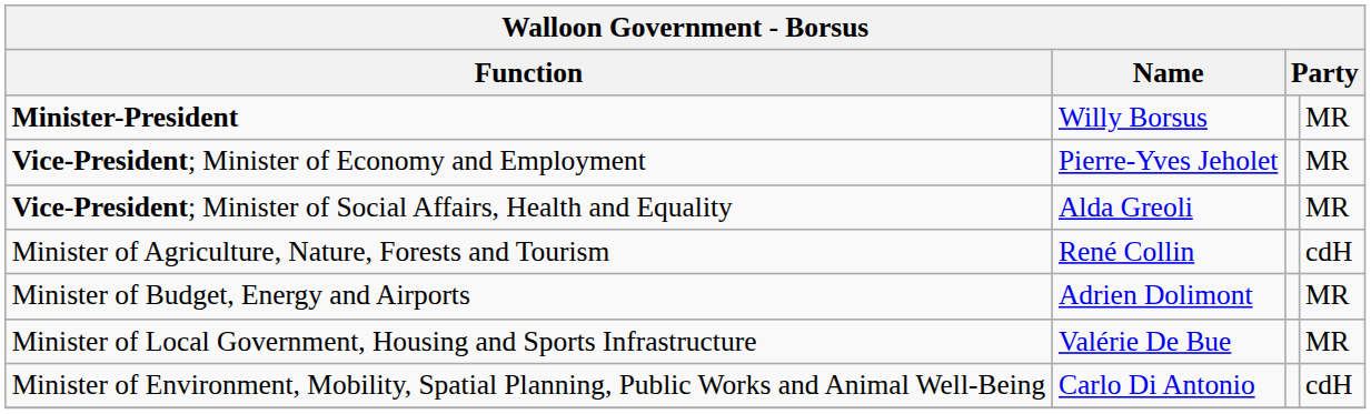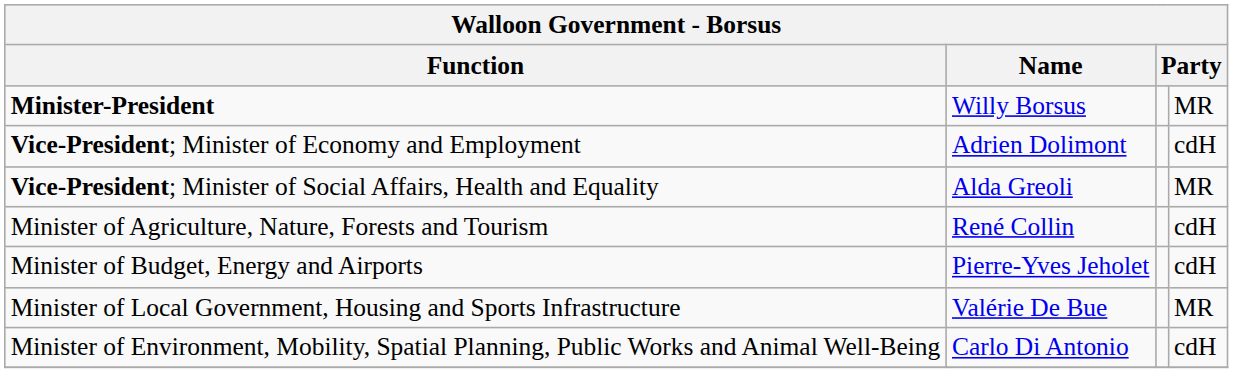Vice-President; Minister of Economy and Employment | Name: Pierre-Yves Jeholet -> Adrien Dolimont
Vice-President; Minister of Economy and Employment | column 4: MR -> cdH
Minister of Budget, Energy and Airports | Name: Adrien Dolimont -> Pierre-Yves Jeholet
Minister of Budget, Energy and Airports | column 4: MR -> cdH
